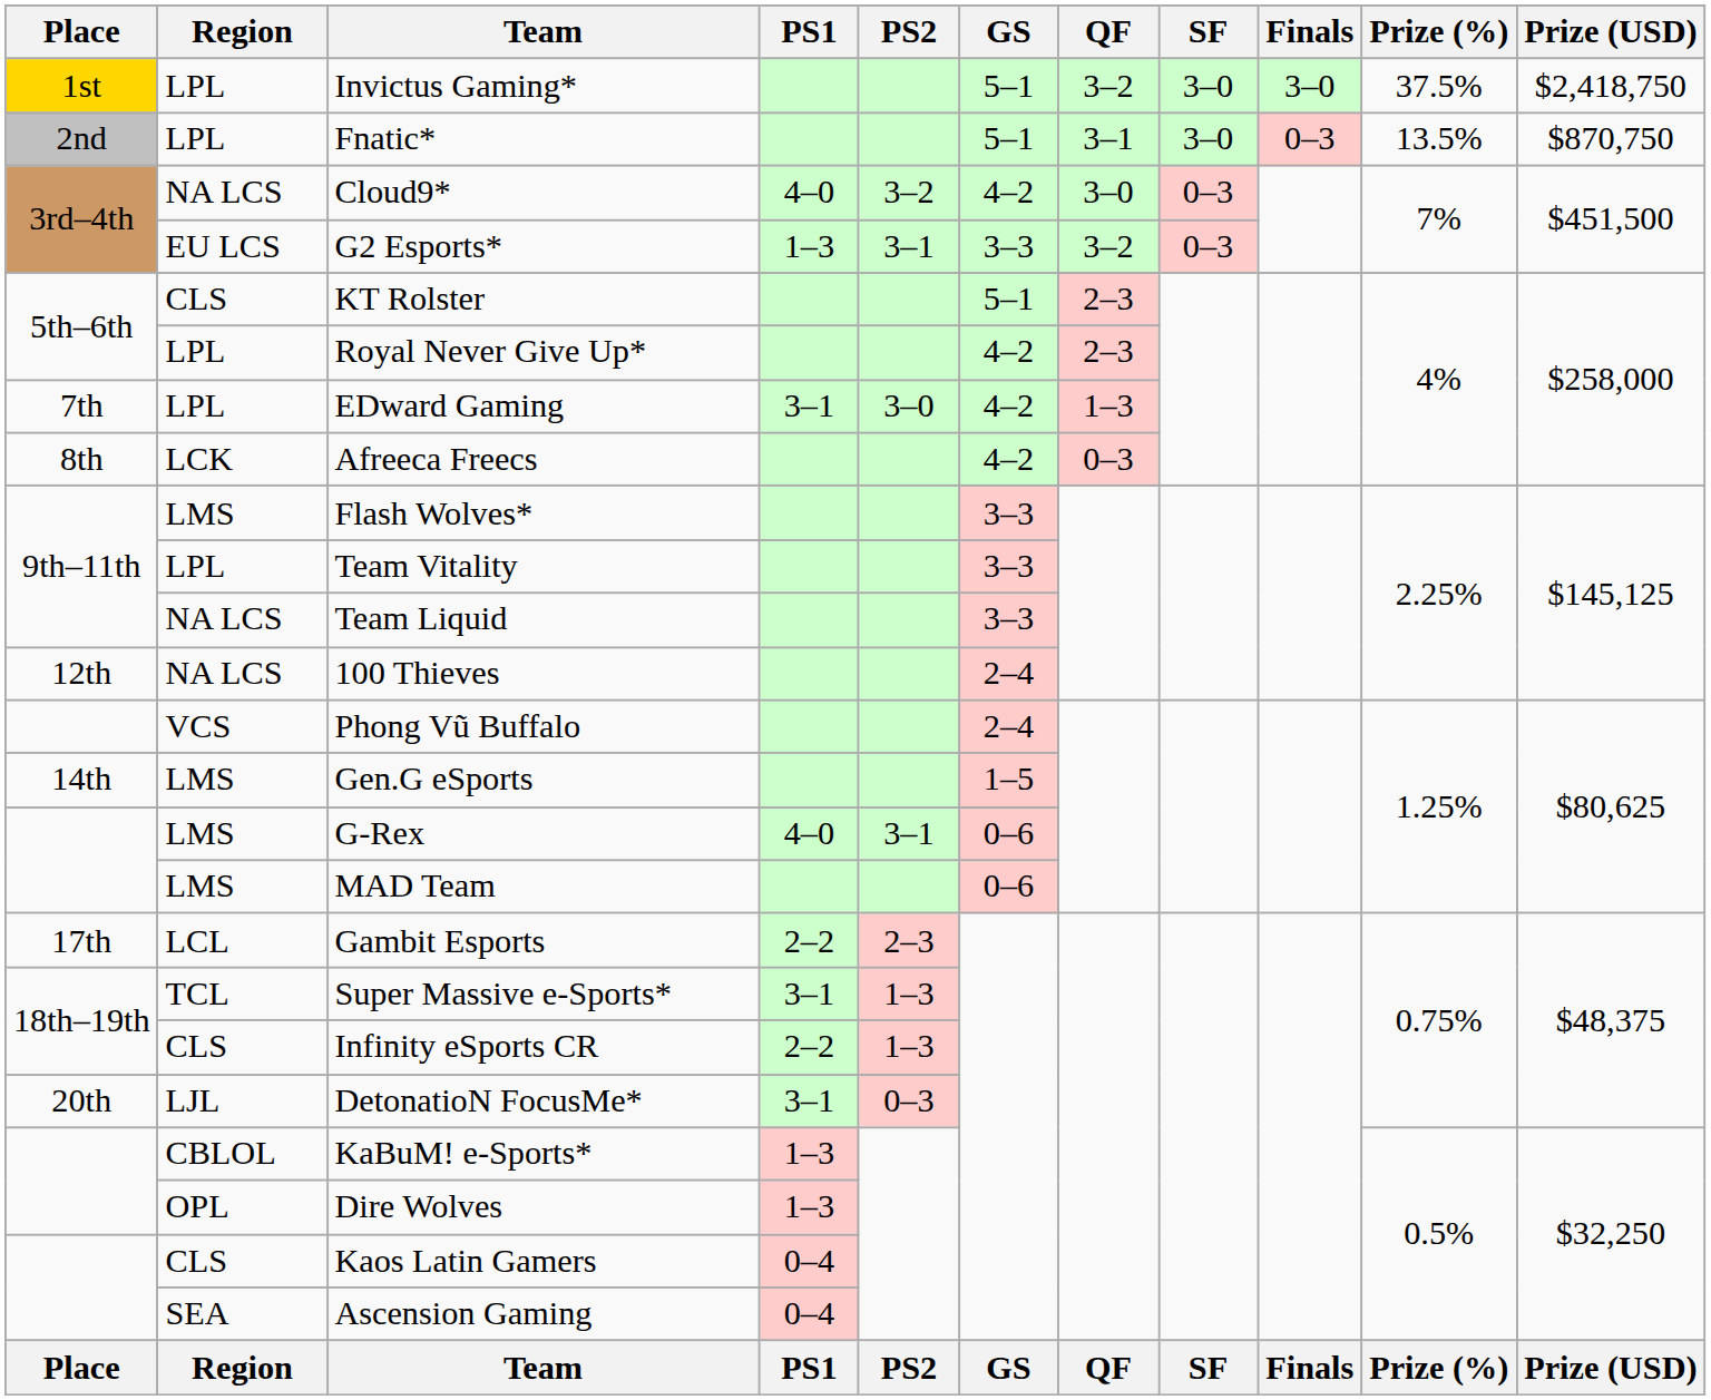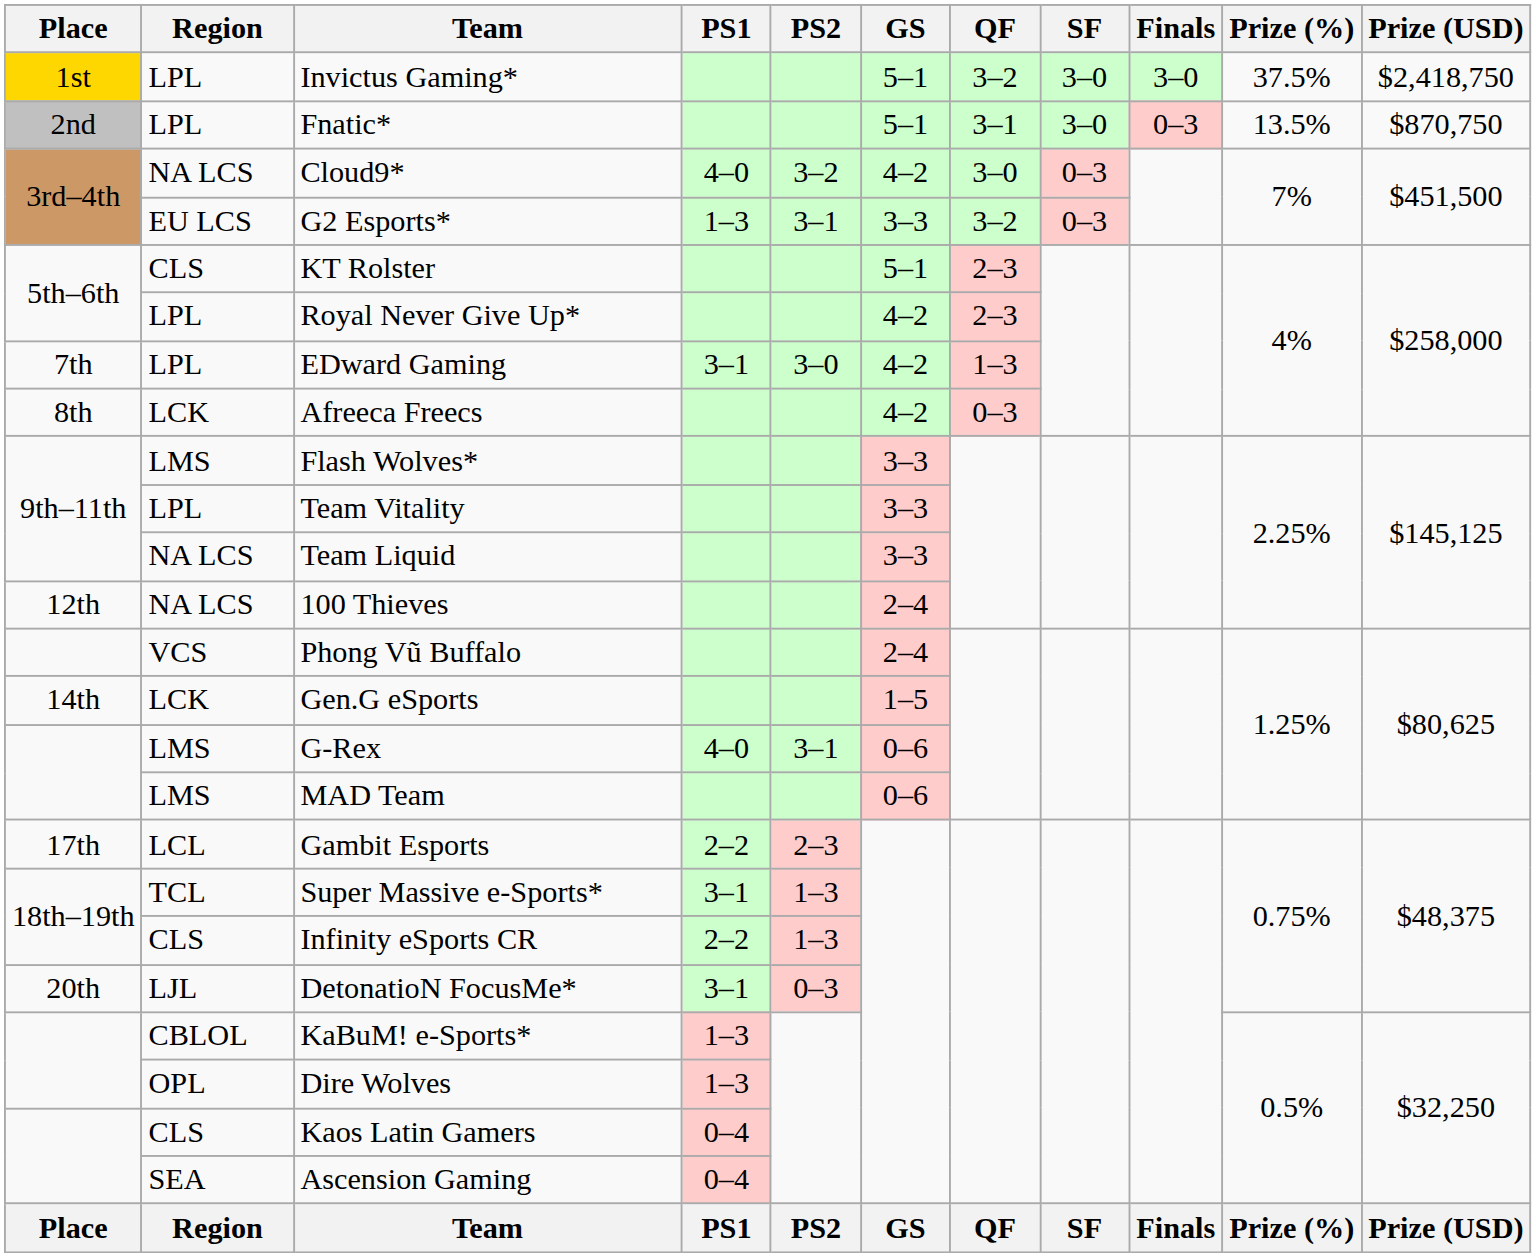Gen.G eSports | Region: LMS -> LCK
